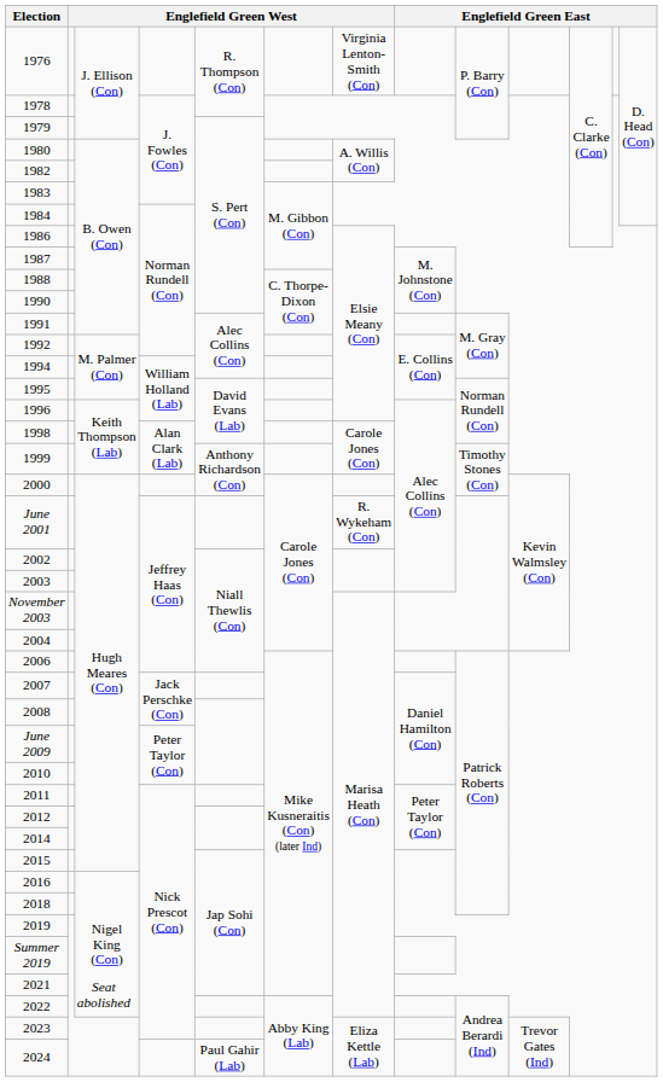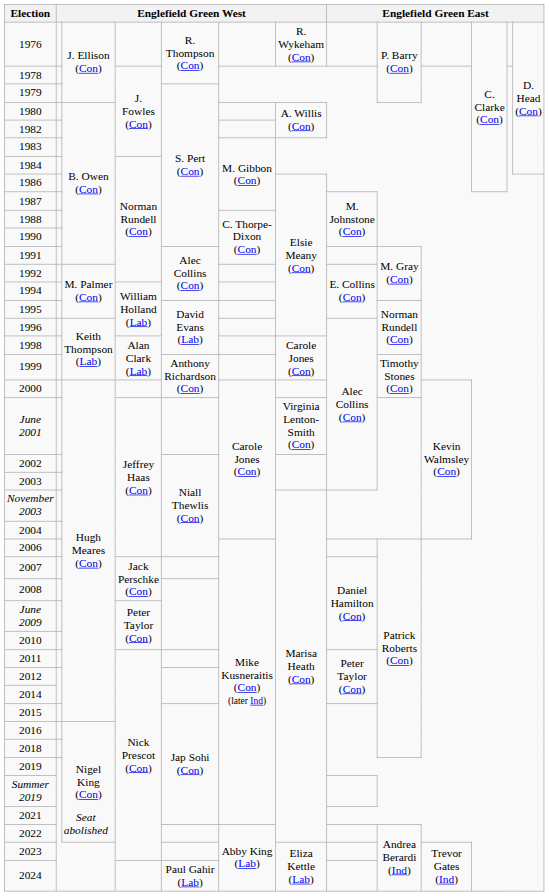1976 | column 7: Virginia Lenton-Smith (Con) -> R. Wykeham (Con)
June 2001 | column 7: R. Wykeham (Con) -> Virginia Lenton-Smith (Con)
